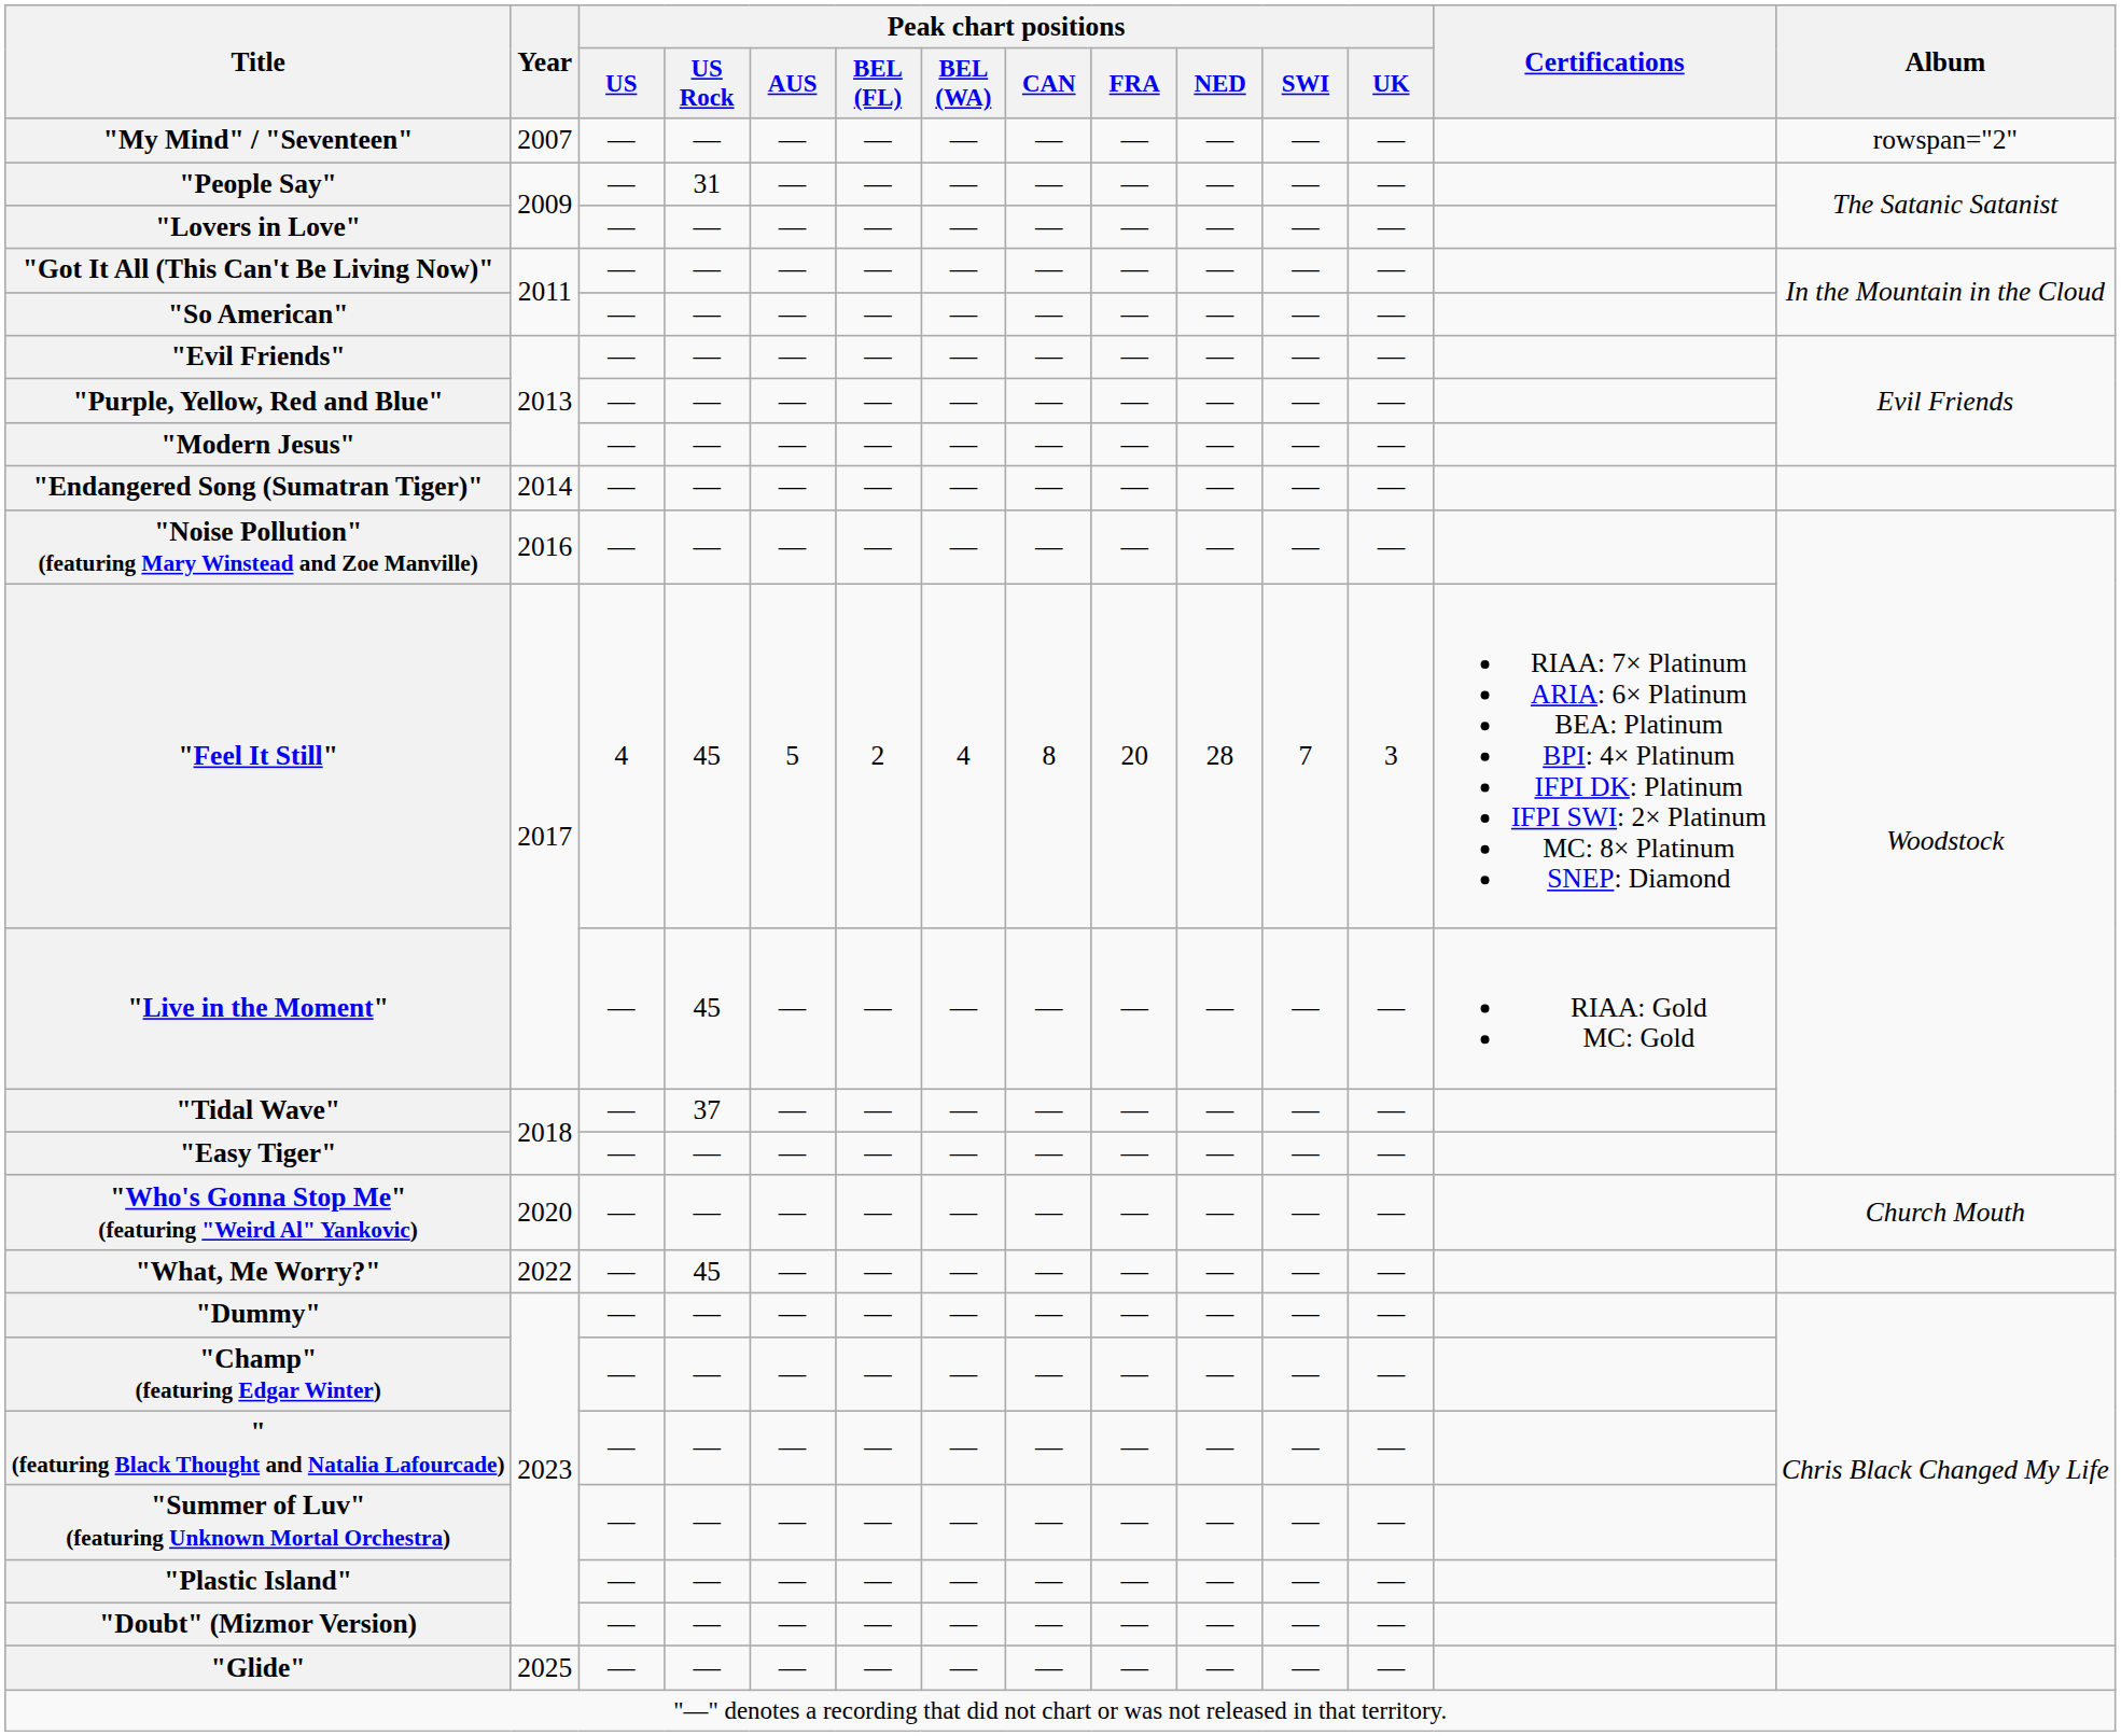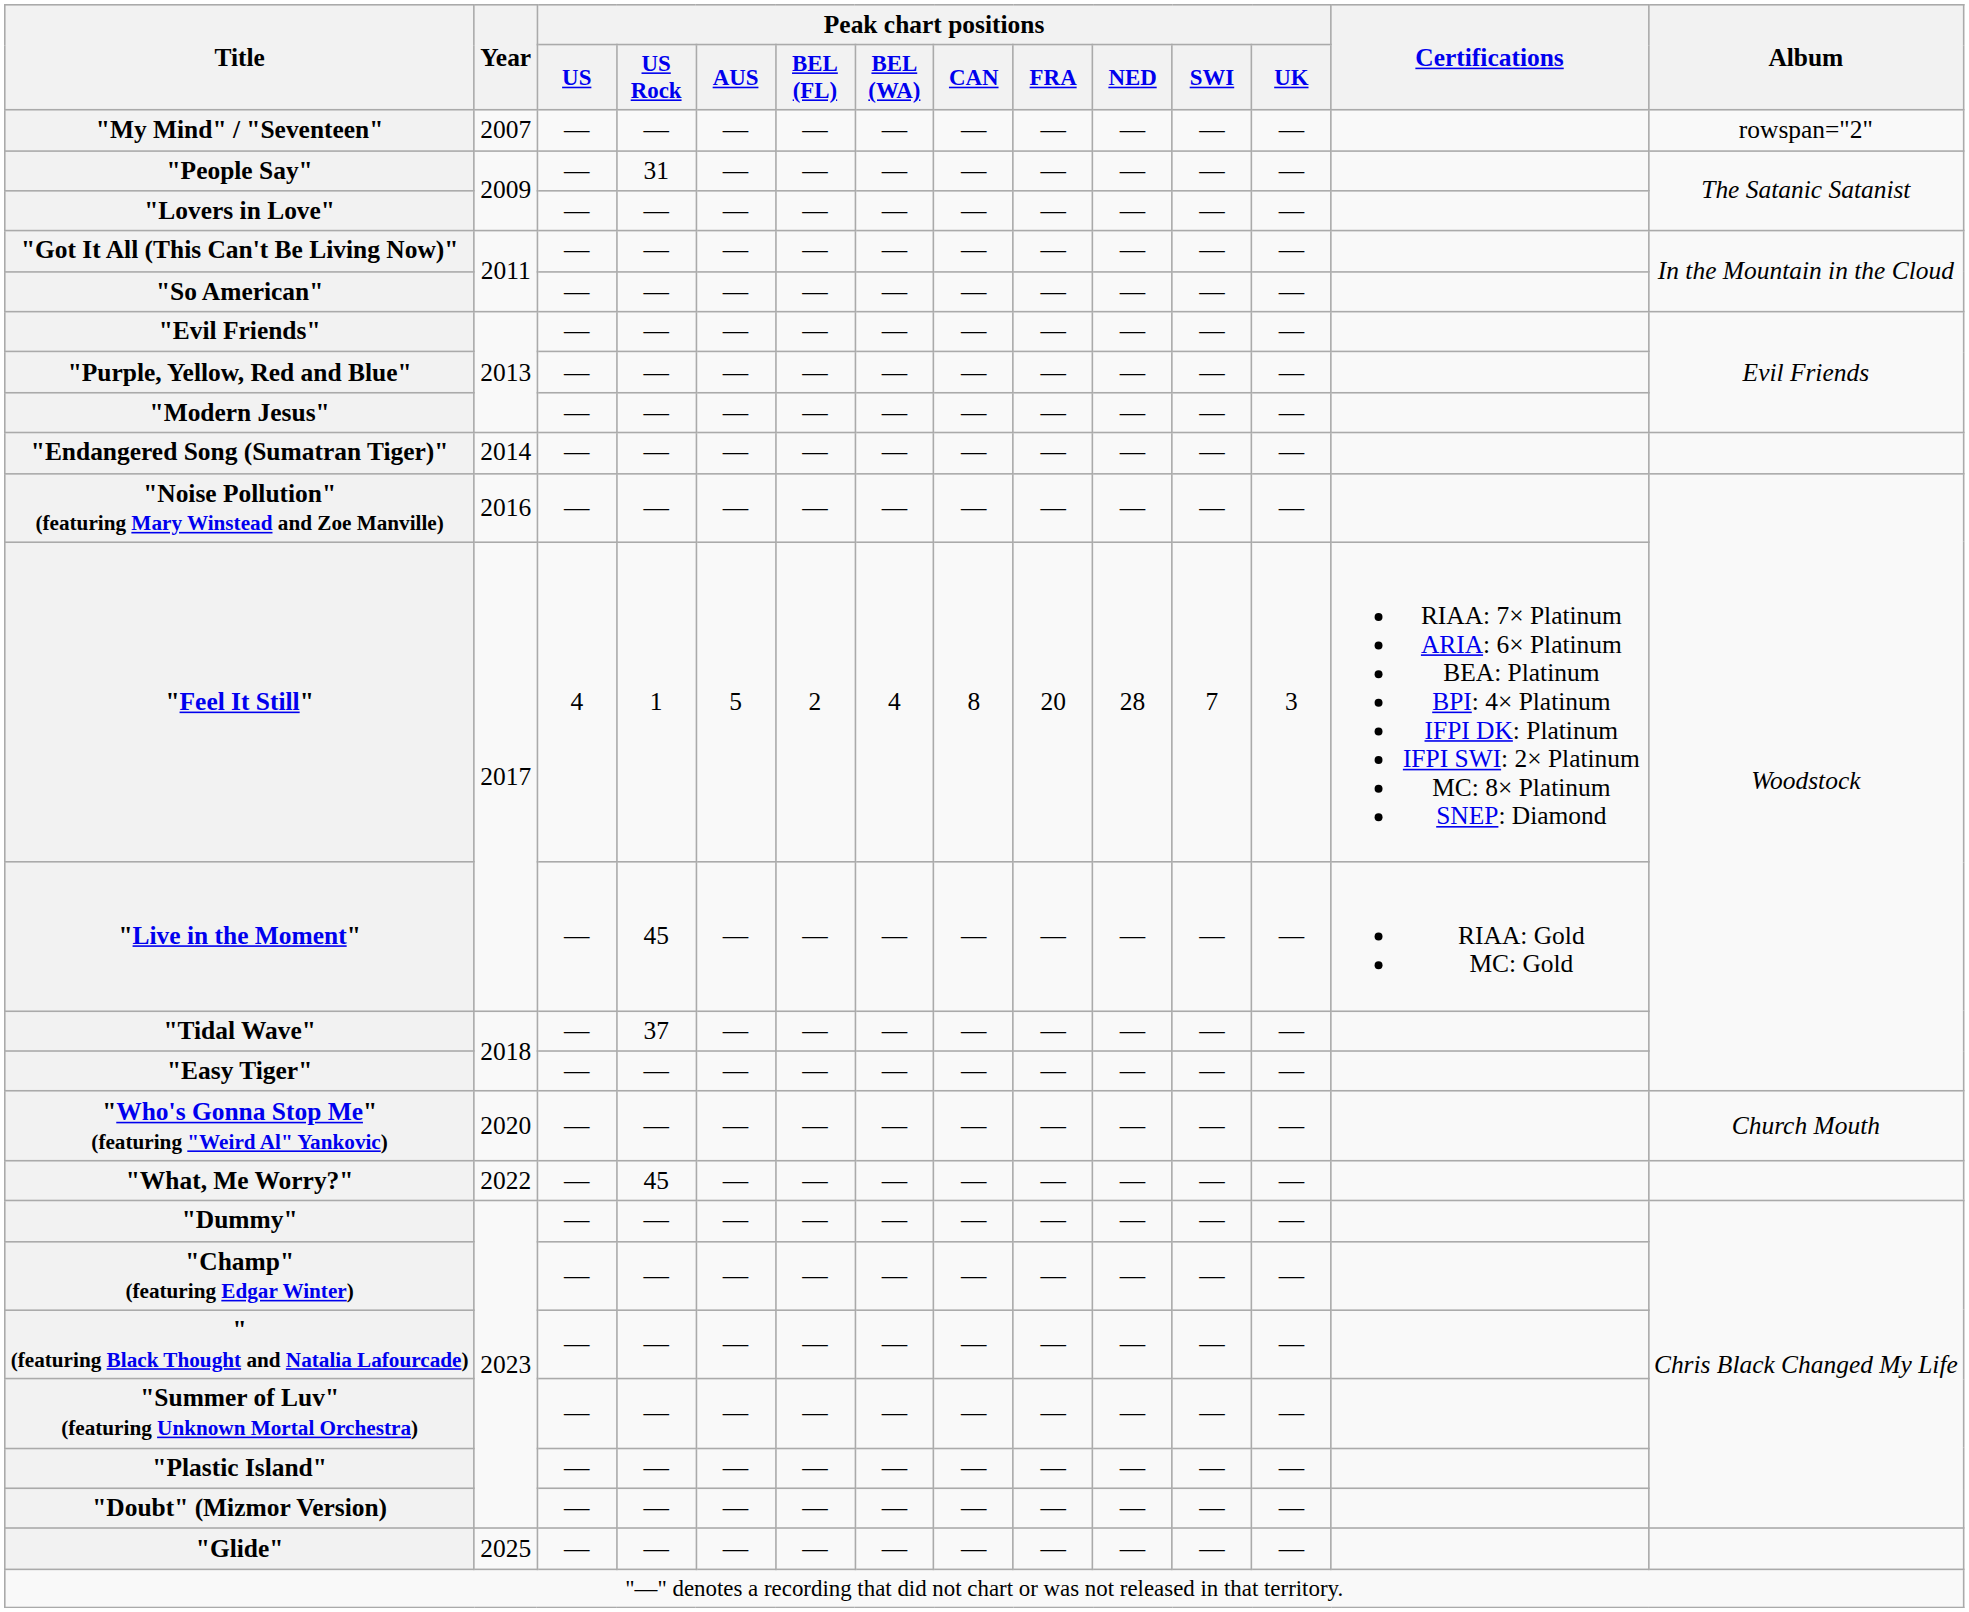"Feel It Still" | Peak chart positions / US Rock: 45 -> 1
